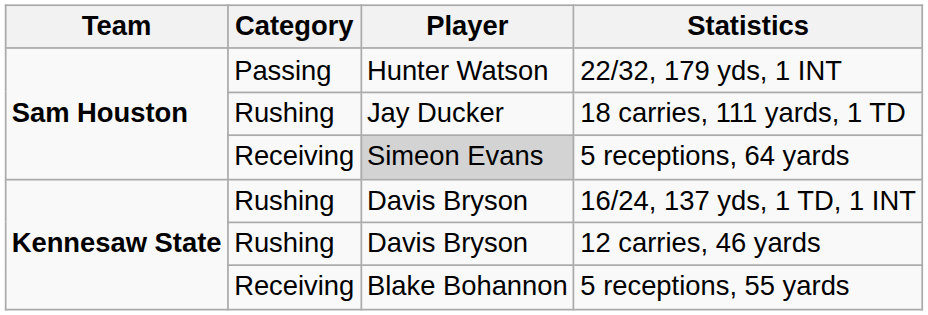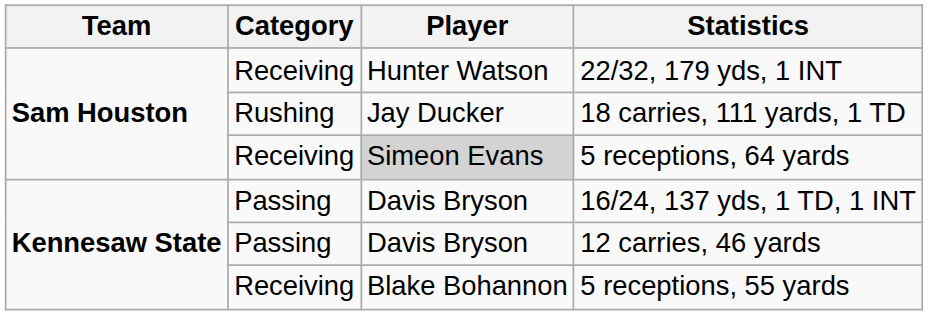22/32, 179 yds, 1 INT | Category: Passing -> Receiving
16/24, 137 yds, 1 TD, 1 INT | Category: Rushing -> Passing
12 carries, 46 yards | Category: Rushing -> Passing
